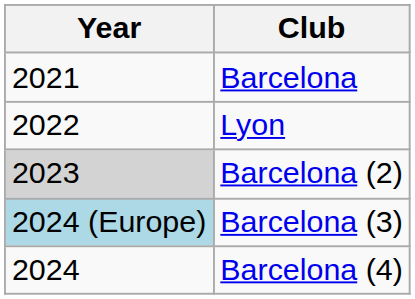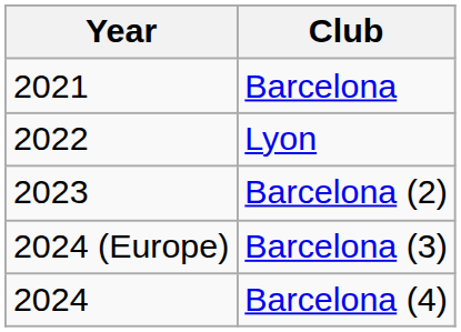Barcelona (2) | Year: lightgrey background -> no background
Barcelona (3) | Year: lightblue background -> no background
